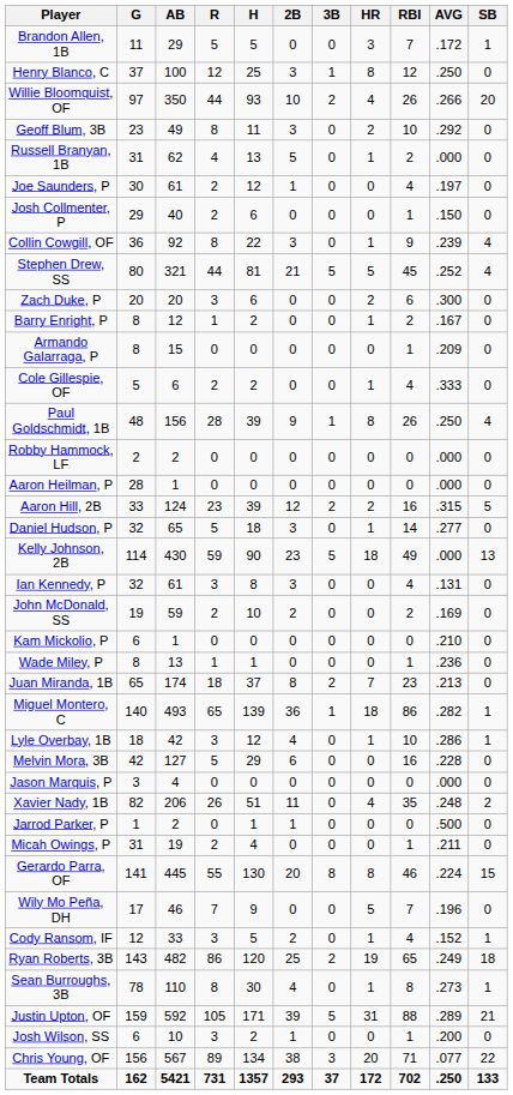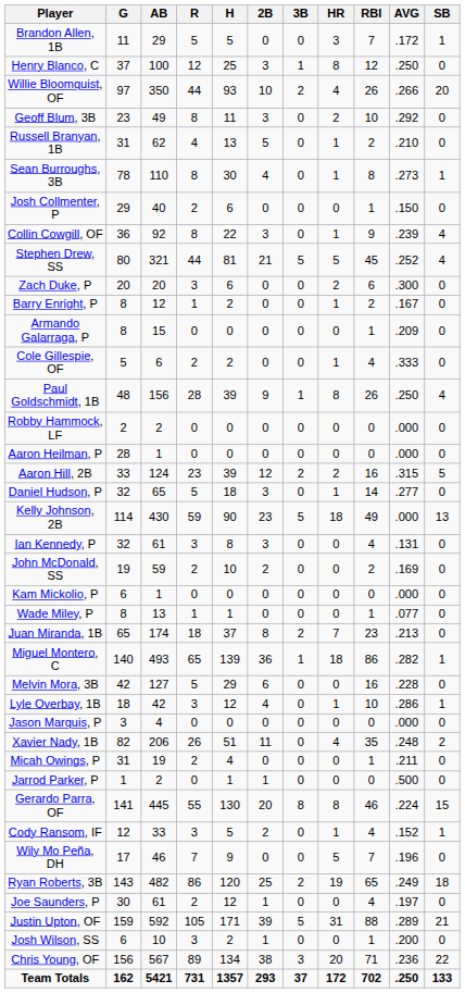Russell Branyan, 1B | AVG: .000 -> .210
rows swapped: Sean Burroughs, 3B <-> Joe Saunders, P
Kam Mickolio, P | AVG: .210 -> .000
Wade Miley, P | AVG: .236 -> .077
rows swapped: Melvin Mora, 3B <-> Lyle Overbay, 1B
rows swapped: Micah Owings, P <-> Jarrod Parker, P
rows swapped: Wily Mo Peña, DH <-> Cody Ransom, IF
Chris Young, OF | AVG: .077 -> .236
